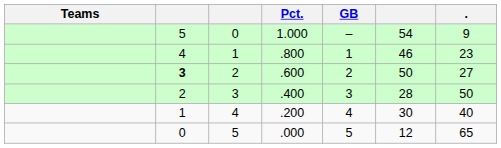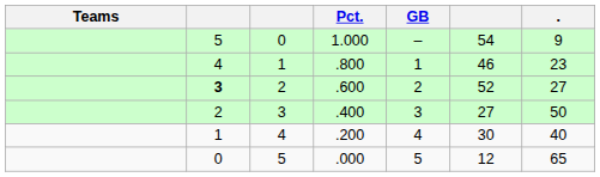row 4 | column 6: 50 -> 52
row 5 | column 6: 28 -> 27
